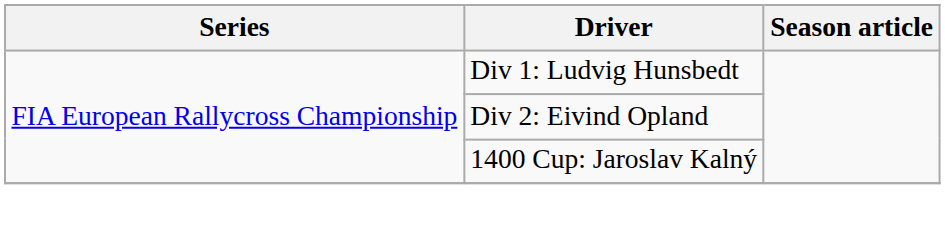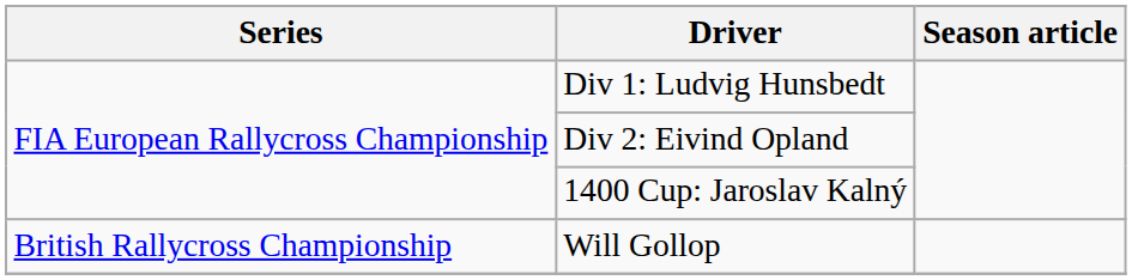+ row: British Rallycross Championship | Will Gollop
